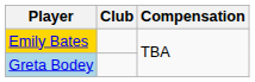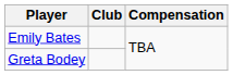Emily Bates | Player: gold background -> no background
Greta Bodey | Player: lightblue background -> no background
